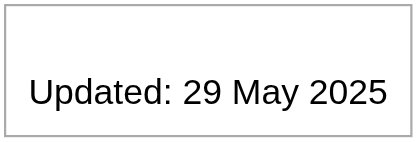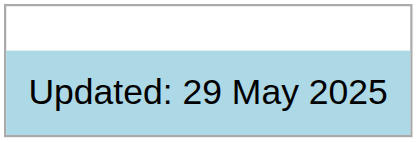row 1 | column 1: no background -> lightblue background
